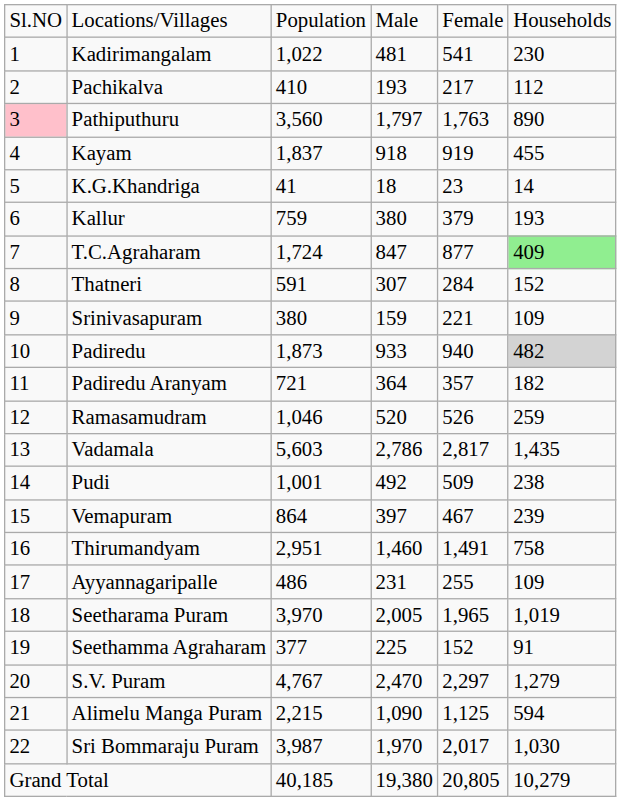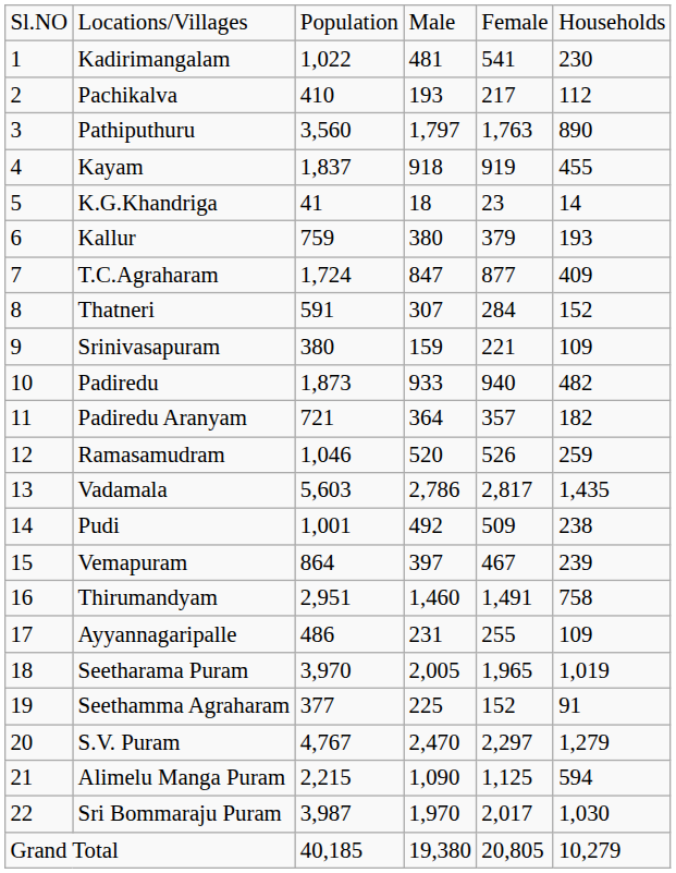Pathiputhuru | column 1: pink background -> no background
T.C.Agraharam | column 6: lightgreen background -> no background
Padiredu | column 6: lightgrey background -> no background
